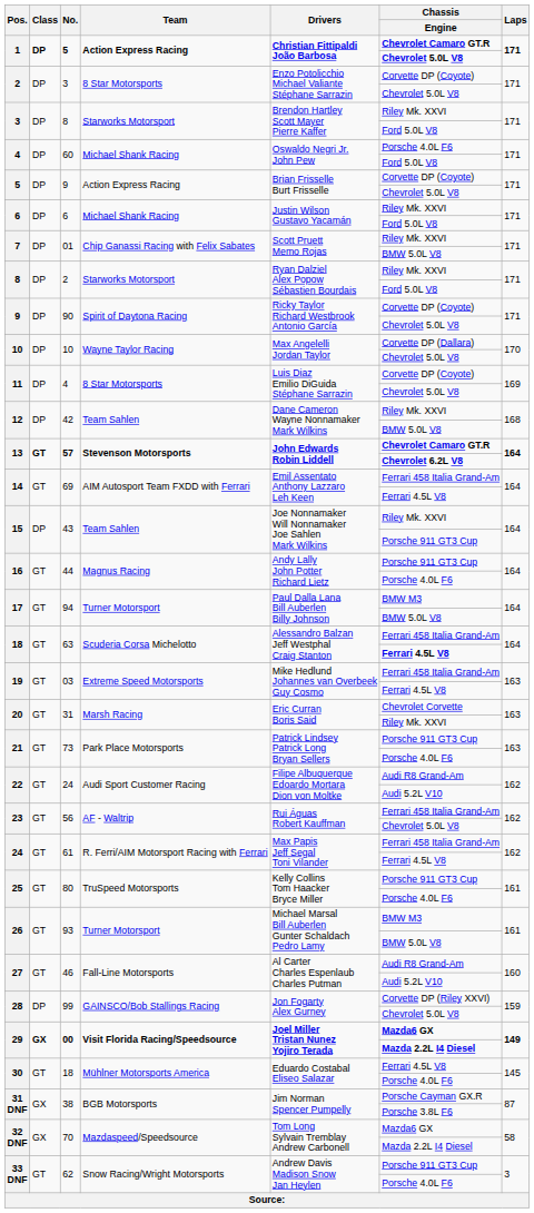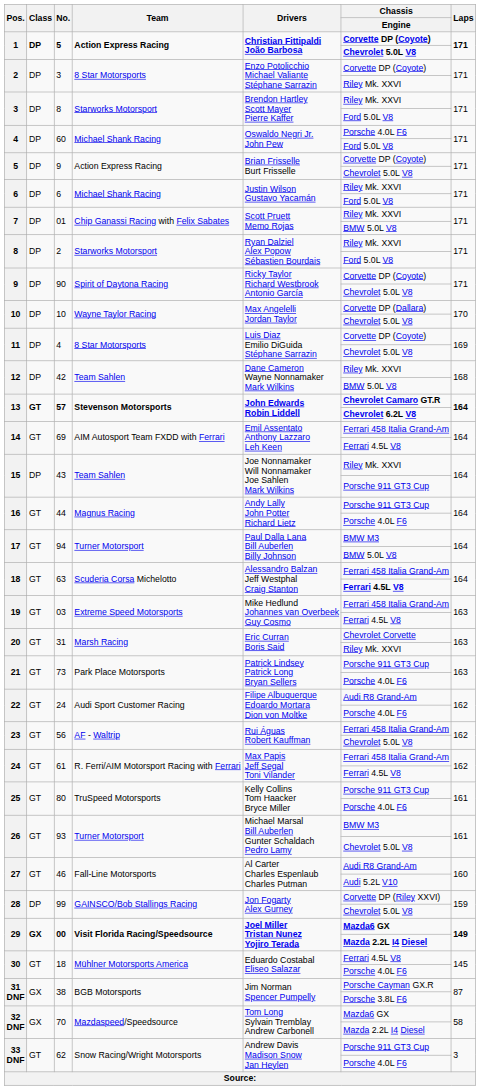row 3 | Chassis / Engine: Chevrolet Camaro GT.R -> Corvette DP (Coyote)
row 6 | Chassis / Engine: Chevrolet 5.0L V8 -> Riley Mk. XXVI
row 46 | Chassis / Engine: Audi 5.2L V10 -> Porsche 4.0L F6
row 54 | Chassis / Engine: BMW 5.0L V8 -> Chevrolet 5.0L V8
